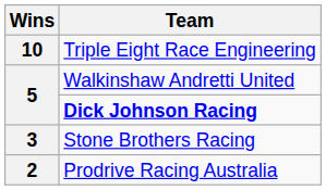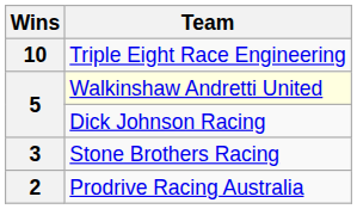Walkinshaw Andretti United | Team: no background -> lightyellow background
Dick Johnson Racing | Team: bold -> normal
